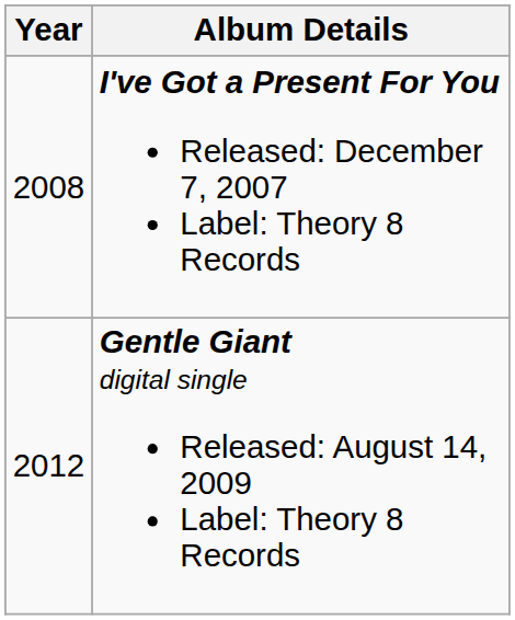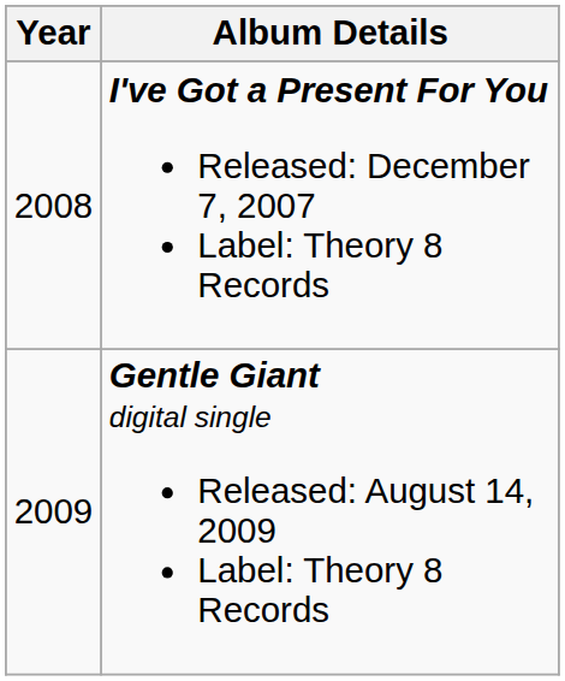row 3 | Year: 2012 -> 2009
